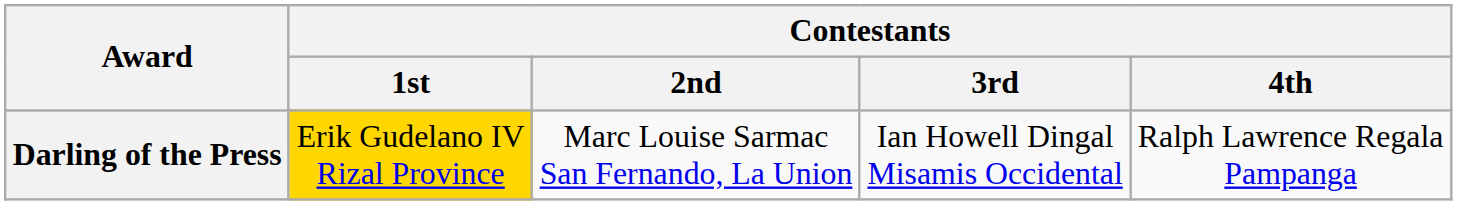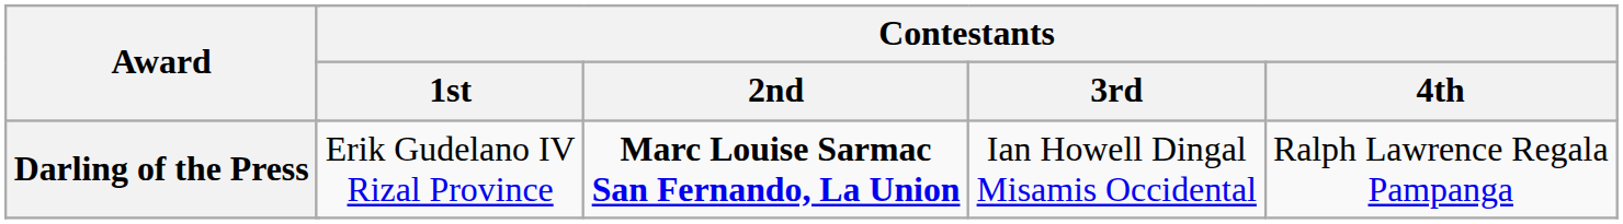Darling of the Press | Contestants / 1st: gold background -> no background
Darling of the Press | Contestants / 2nd: normal -> bold
